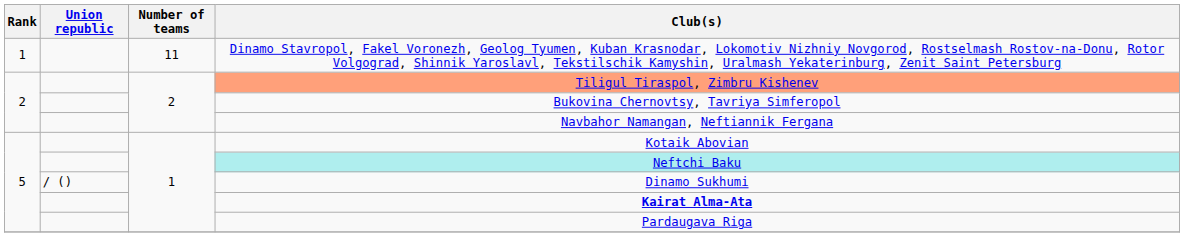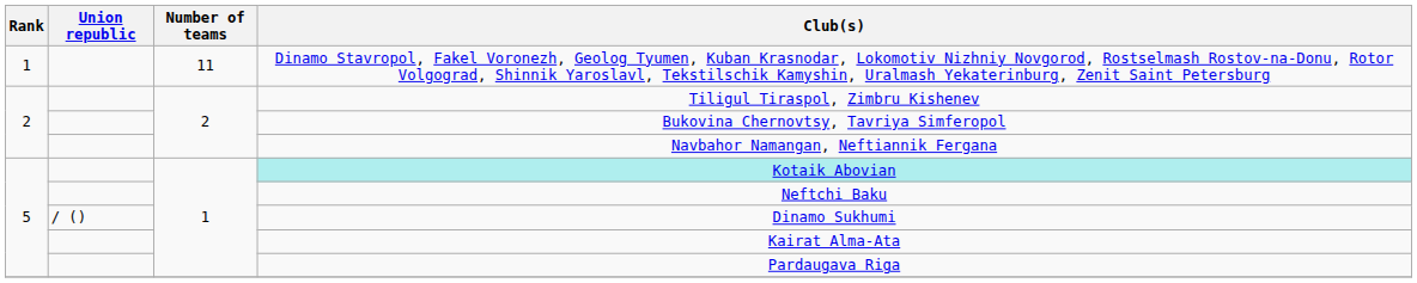Tiligul Tiraspol, Zimbru Kishenev | Club(s): lightsalmon background -> no background
Kotaik Abovian | Club(s): no background -> paleturquoise background
Neftchi Baku | Club(s): paleturquoise background -> no background
Kairat Alma-Ata | Club(s): bold -> normal
